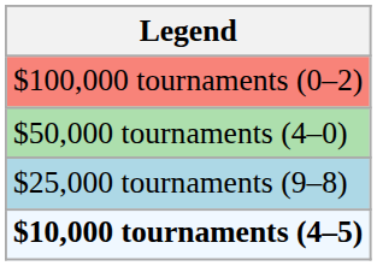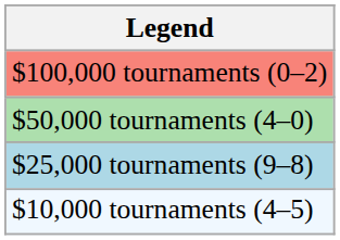row 5 | column 1: bold -> normal
